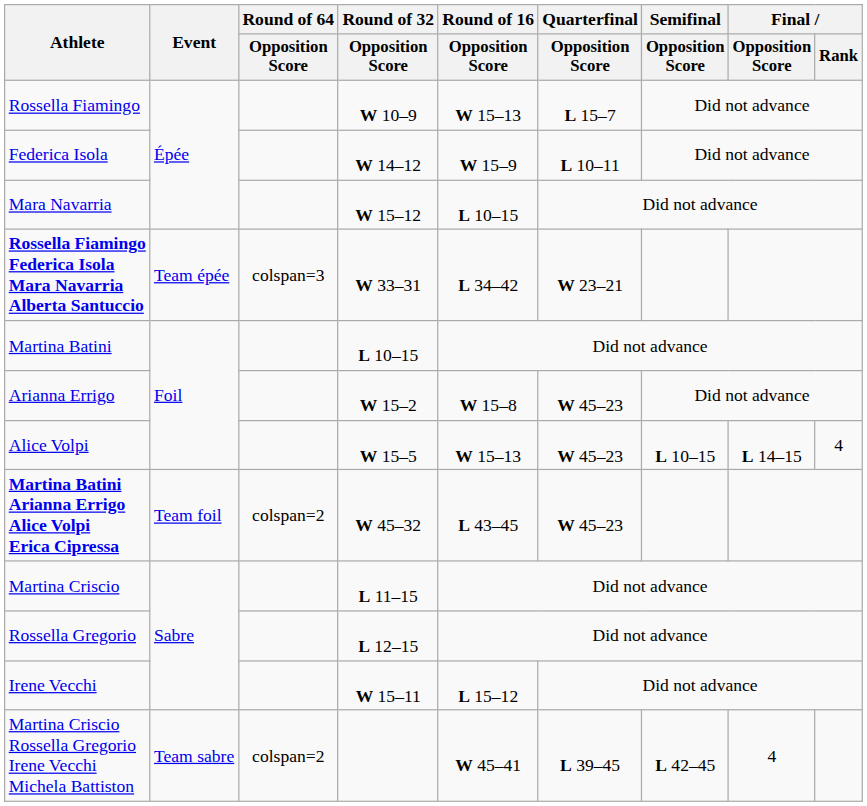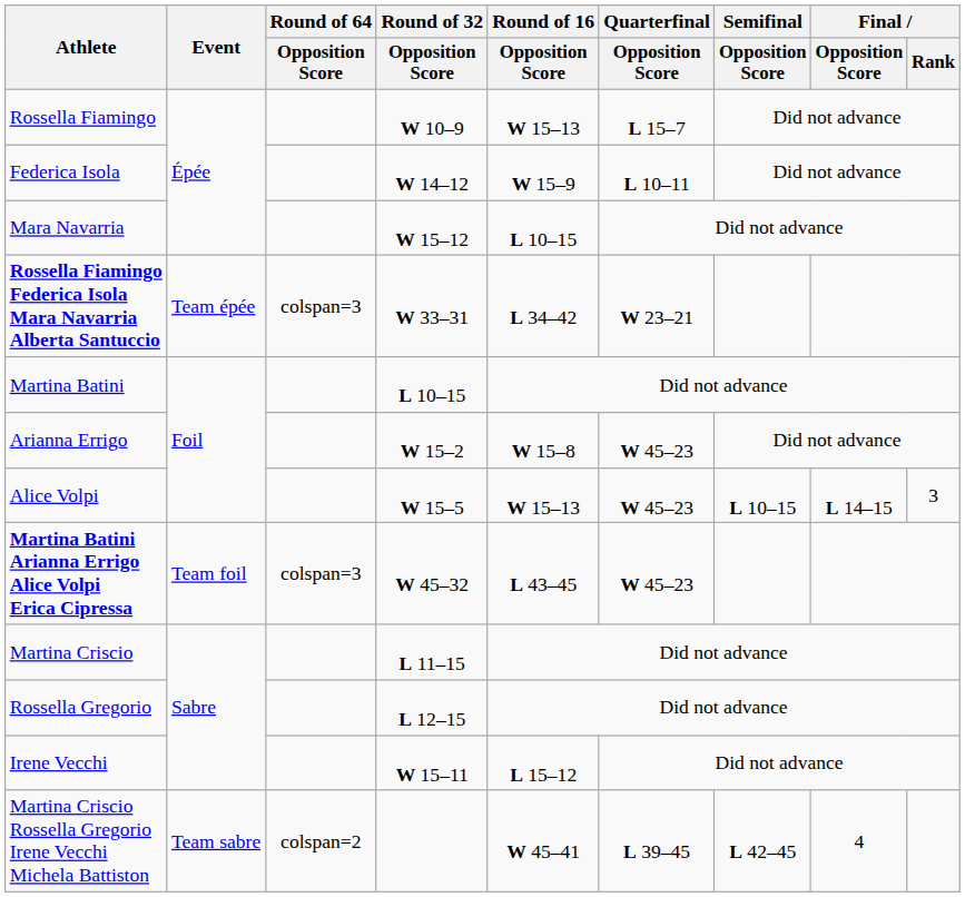Alice Volpi | Final / Rank: 4 -> 3
Martina Batini Arianna Errigo Alice Volpi Erica Cipressa | Round of 64 / Opposition Score: colspan=2 -> colspan=3
